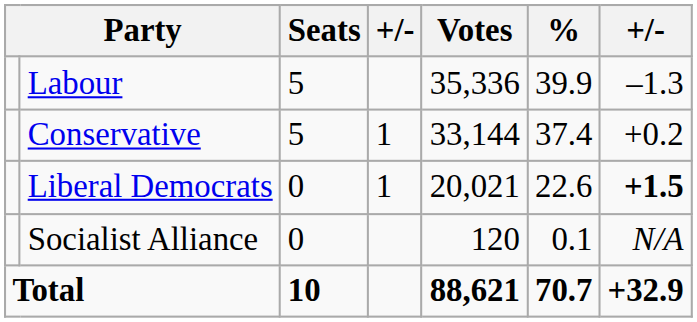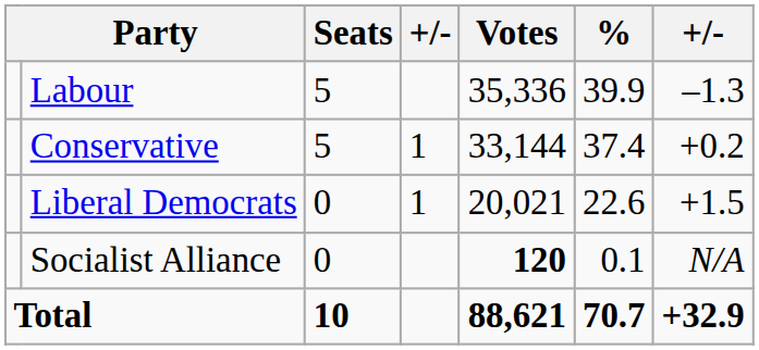Liberal Democrats | column 7: bold -> normal
Socialist Alliance | Votes: normal -> bold
